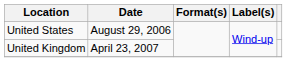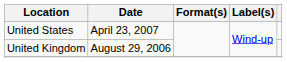United States | Date: August 29, 2006 -> April 23, 2007
United Kingdom | Date: April 23, 2007 -> August 29, 2006
